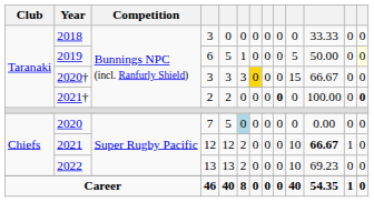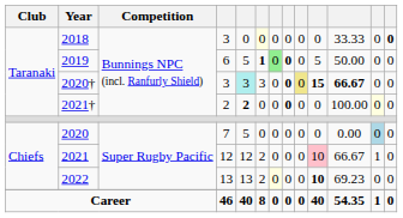2018 | column 6: no background -> lightyellow background
2018 | column 13: normal -> bold
2019 | column 6: normal -> bold
2019 | column 7: no background -> lightgreen background
2019 | column 8: normal -> bold
2019 | column 13: lightyellow background -> no background
2020† | column 5: no background -> paleturquoise background
2020† | column 7: gold background -> no background
2020† | column 8: normal -> bold
2020† | column 9: no background -> khaki background
2020† | column 10: normal -> bold
2020† | column 11: normal -> bold
2021† | column 5: normal -> bold
2021† | column 8: normal -> bold
2021† | column 9: bold -> normal
2021† | column 12: no background -> lightyellow background
2021† | column 13: bold -> normal
2020 | column 6: lightblue background -> no background
2020 | column 12: no background -> lightblue background
2021 | column 10: no background -> pink background
2021 | column 11: bold -> normal
2022 | column 7: no background -> lightyellow background
2022 | column 10: normal -> bold
